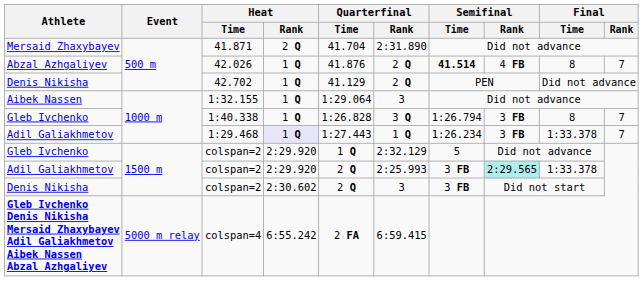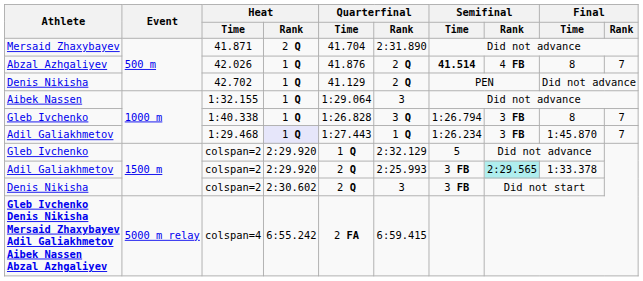1:29.468 | Final / Time: 1:33.378 -> 1:45.870
